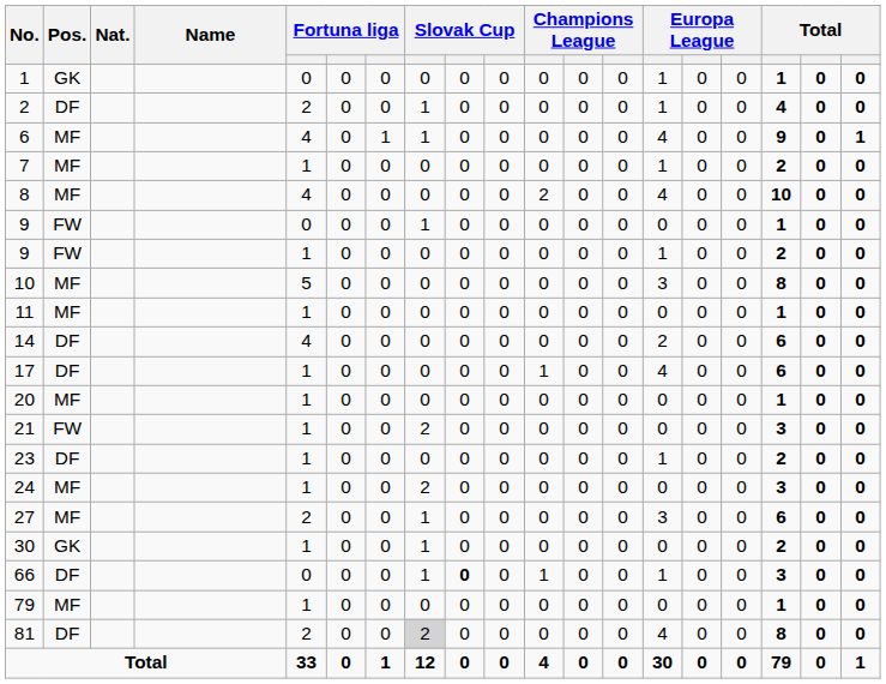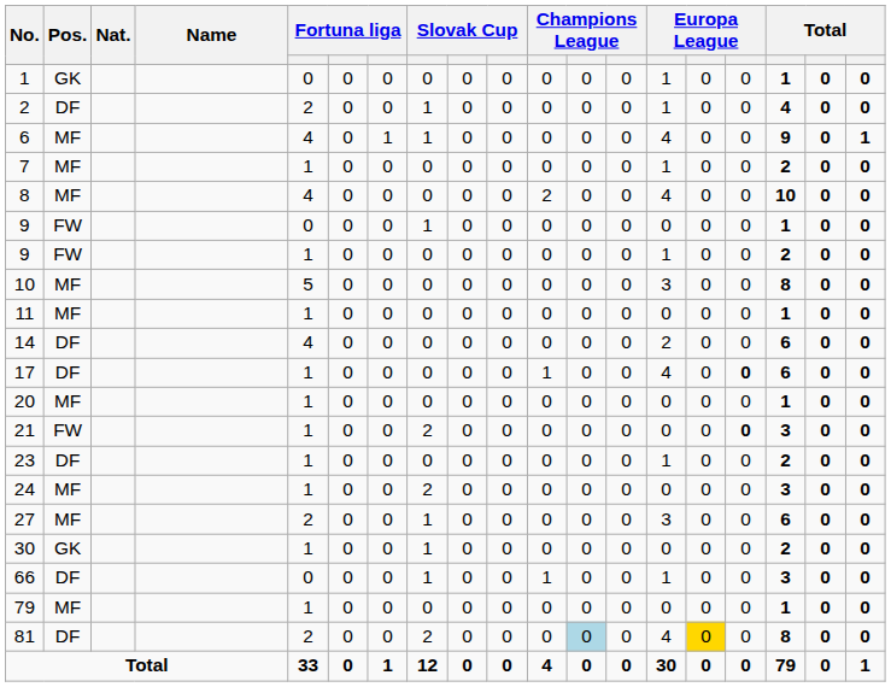17 | column 16: normal -> bold
21 | column 16: normal -> bold
66 | column 9: bold -> normal
81 | column 8: lightgrey background -> no background
81 | column 12: no background -> lightblue background
81 | column 15: no background -> gold background
